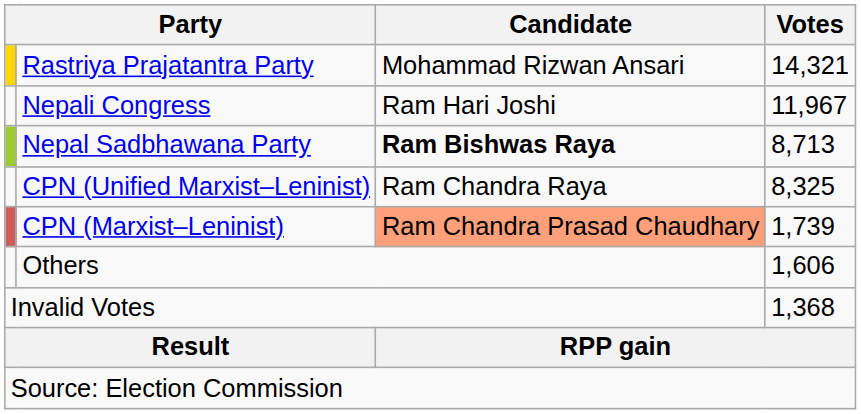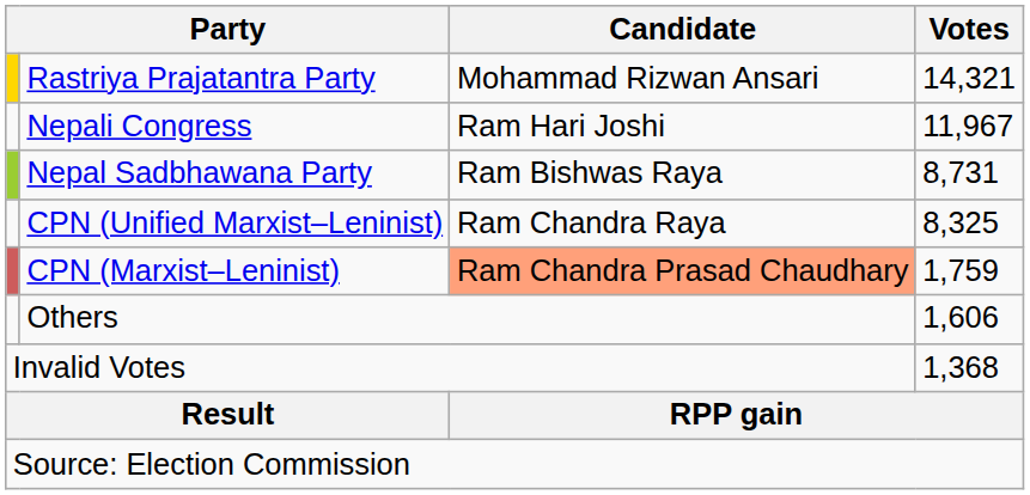Nepal Sadbhawana Party | Candidate: bold -> normal
Nepal Sadbhawana Party | Votes: 8,713 -> 8,731
CPN (Marxist–Leninist) | Votes: 1,739 -> 1,759
